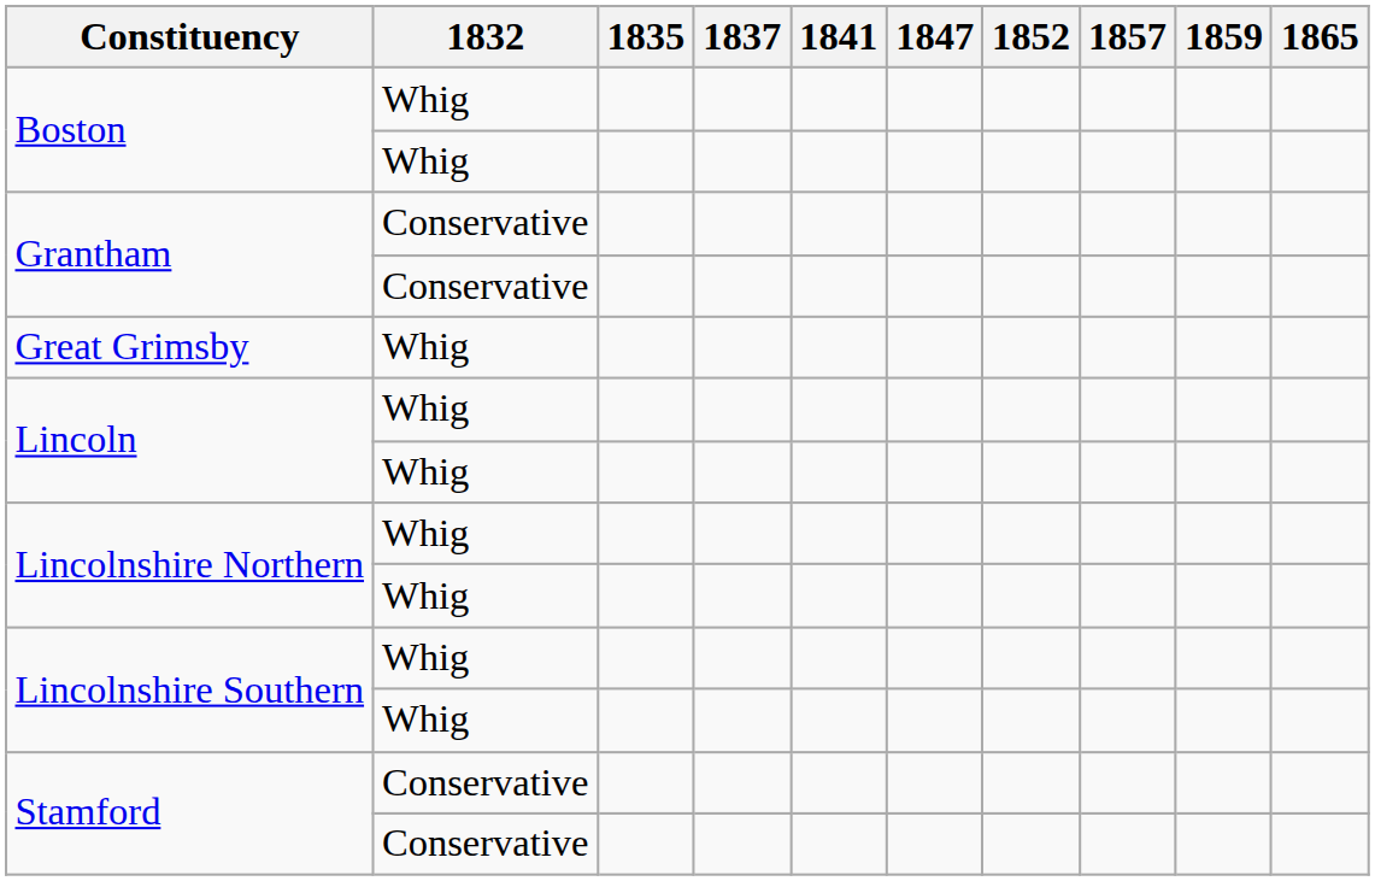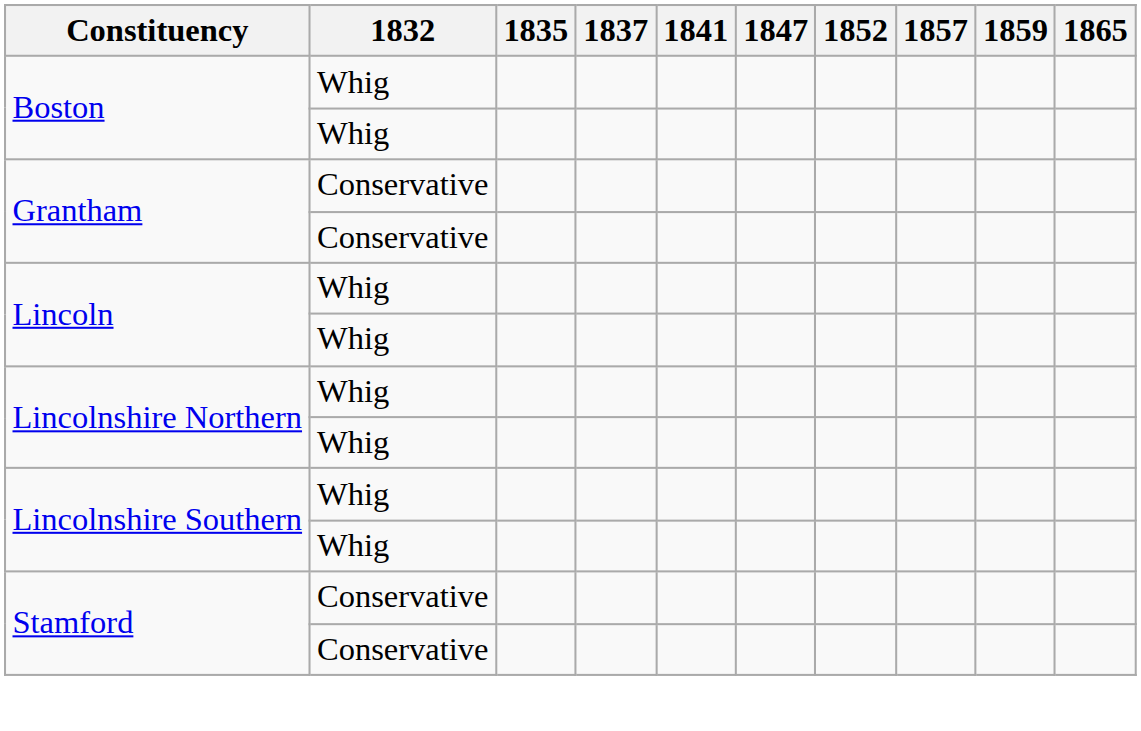- row: Great Grimsby | Whig
